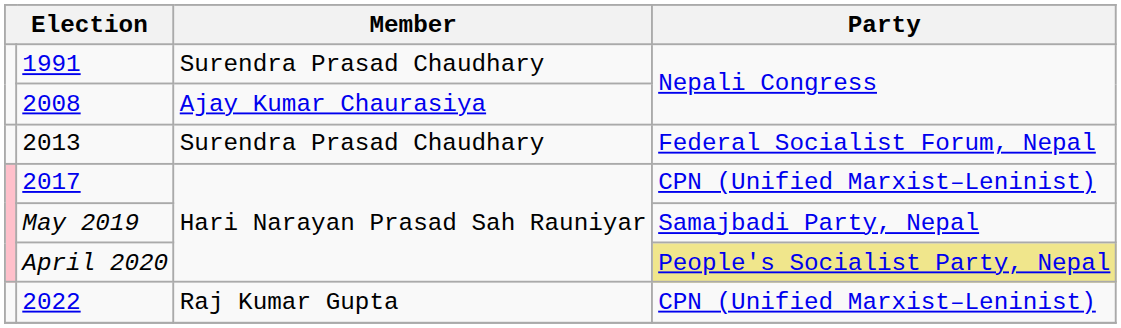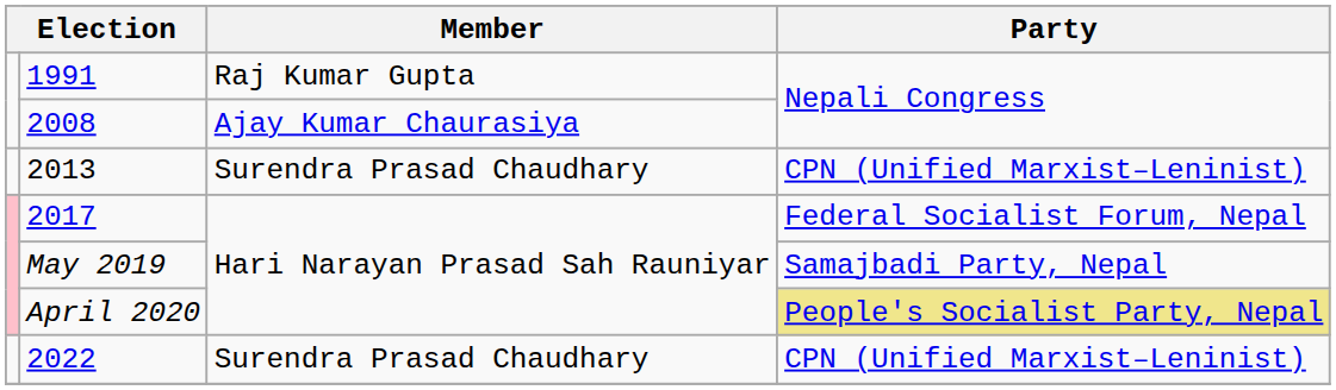1991 | Member: Surendra Prasad Chaudhary -> Raj Kumar Gupta
2013 | Party: Federal Socialist Forum, Nepal -> CPN (Unified Marxist–Leninist)
2017 | Party: CPN (Unified Marxist–Leninist) -> Federal Socialist Forum, Nepal
2022 | Member: Raj Kumar Gupta -> Surendra Prasad Chaudhary
